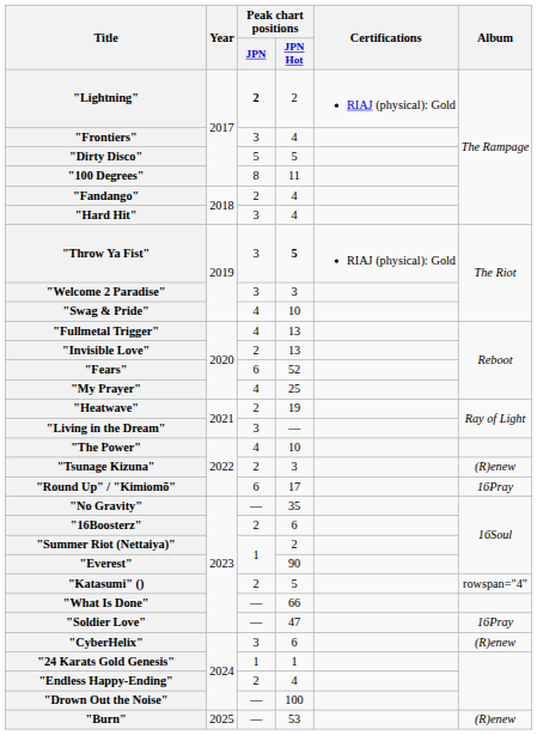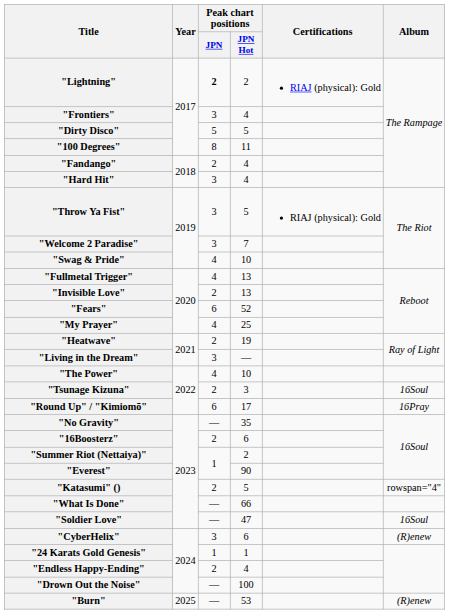"Throw Ya Fist" | Peak chart positions / JPN Hot: bold -> normal
"Welcome 2 Paradise" | Peak chart positions / JPN Hot: 3 -> 7
"Tsunage Kizuna" | Album: (R)enew -> 16Soul
"Soldier Love" | Album: 16Pray -> 16Soul
